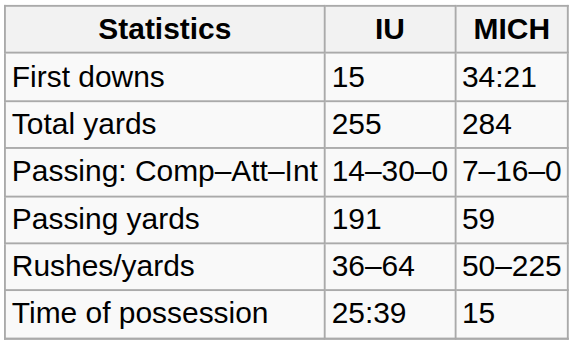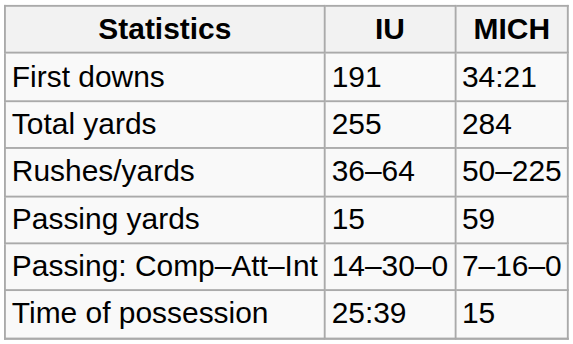First downs | IU: 15 -> 191
rows swapped: Rushes/yards <-> Passing: Comp–Att–Int
Passing yards | IU: 191 -> 15
